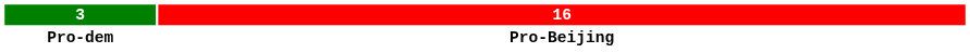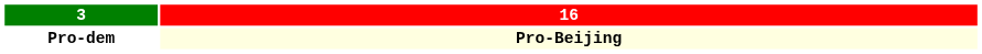Pro-dem | 16: no background -> lightyellow background
